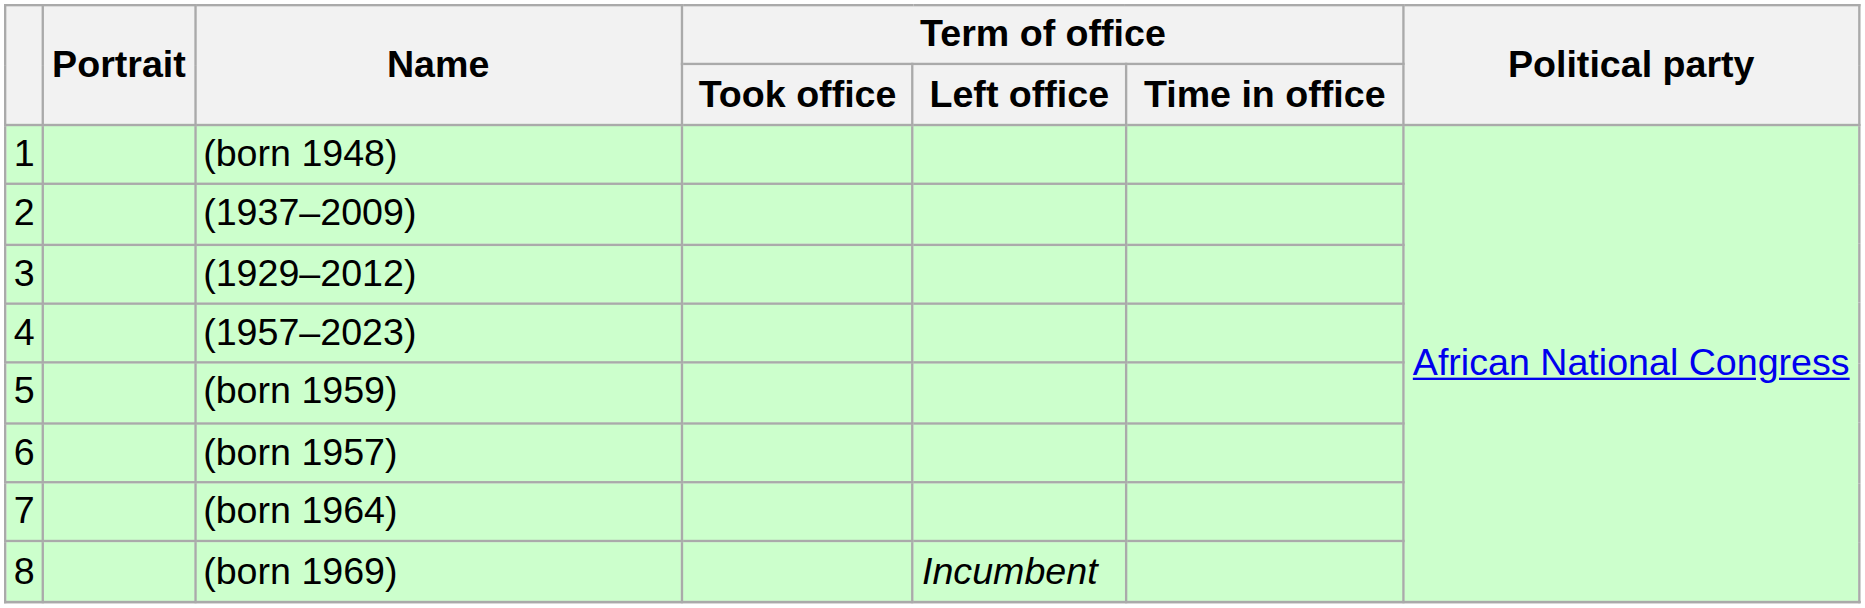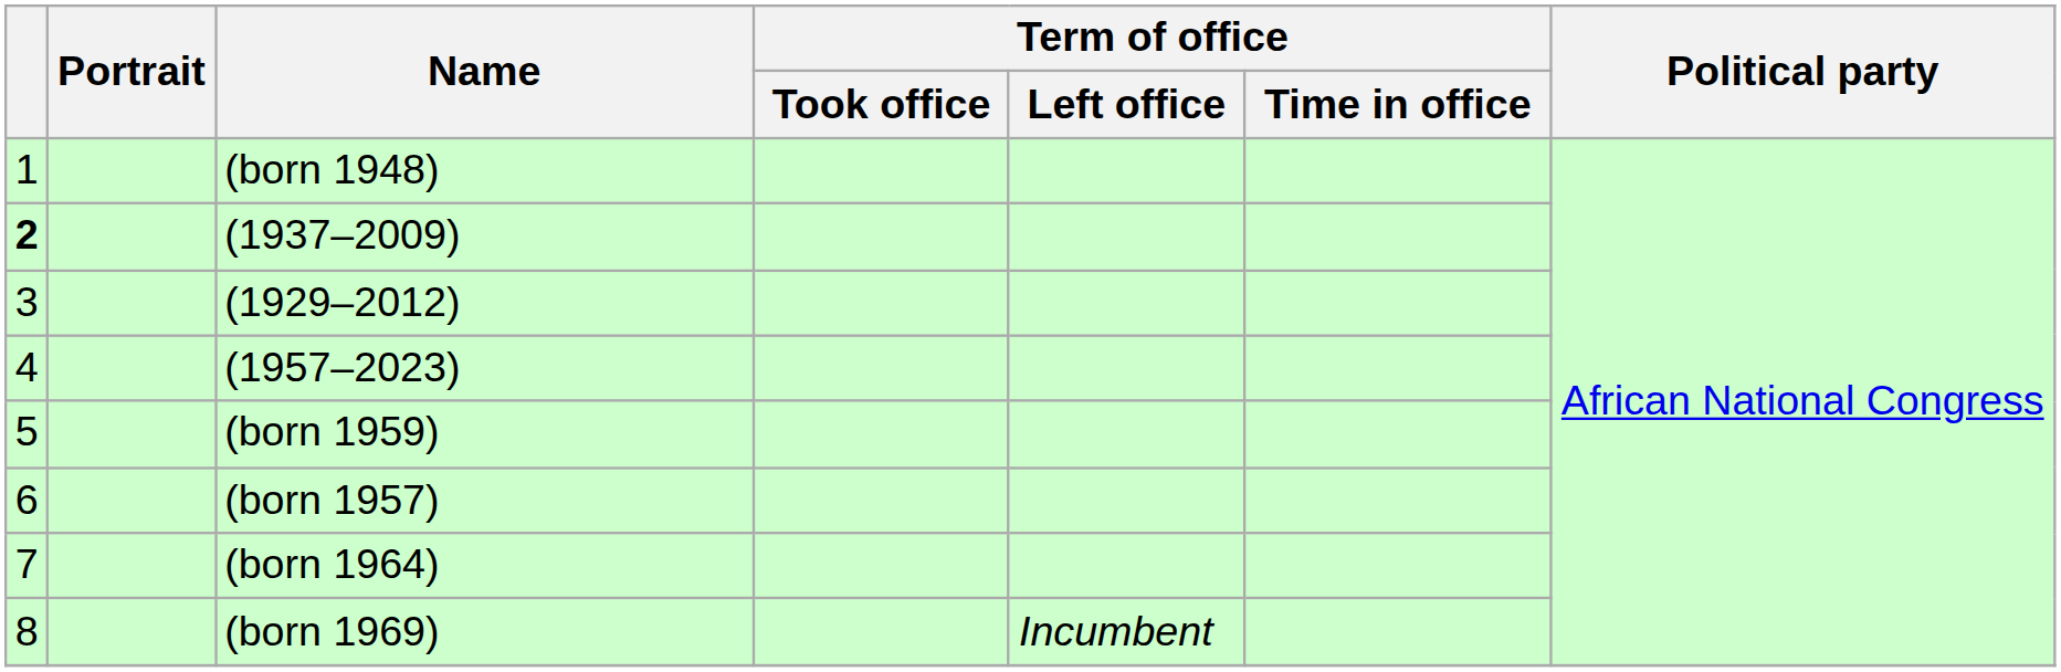(1937–2009) | column 1: normal -> bold
